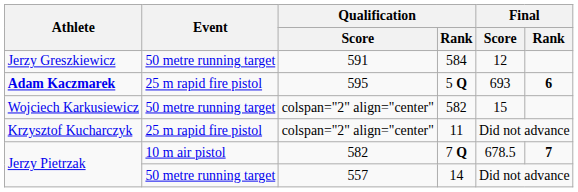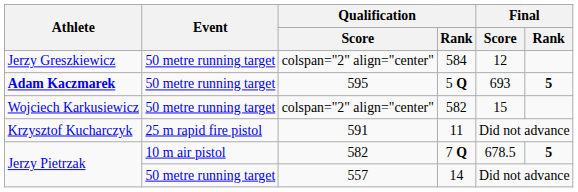584 | Qualification / Score: 591 -> colspan="2" align="center"
5 Q | Event: 25 m rapid fire pistol -> 50 metre running target
5 Q | Final / Rank: 6 -> 5
11 | Qualification / Score: colspan="2" align="center" -> 591
7 Q | Final / Rank: 7 -> 5
